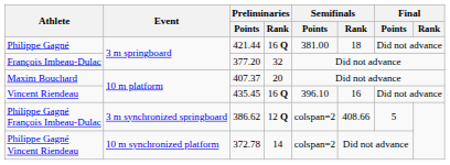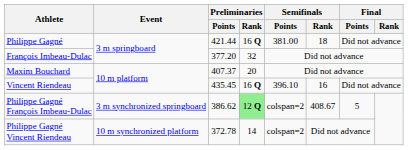Philippe Gagné François Imbeau-Dulac | Preliminaries / Rank: no background -> lightgreen background
Philippe Gagné François Imbeau-Dulac | Semifinals / Rank: 408.66 -> 408.67
